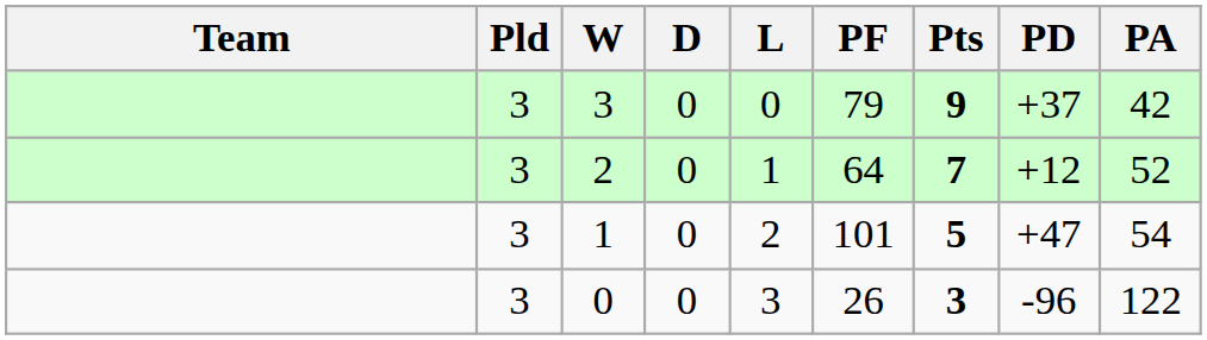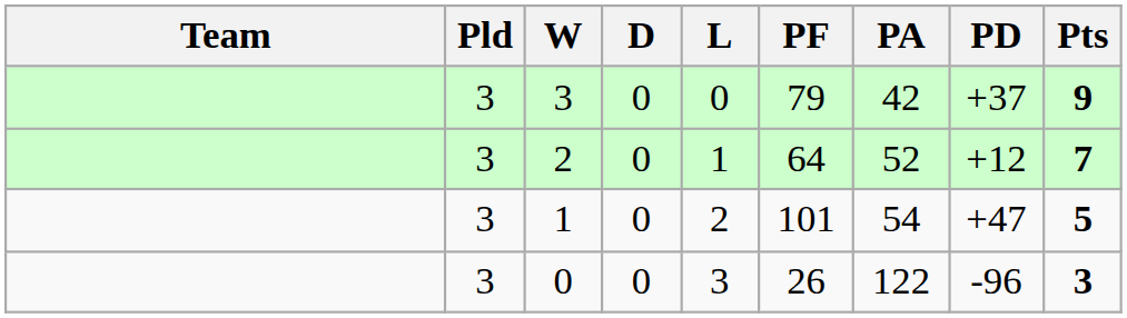columns swapped: PA <-> Pts
